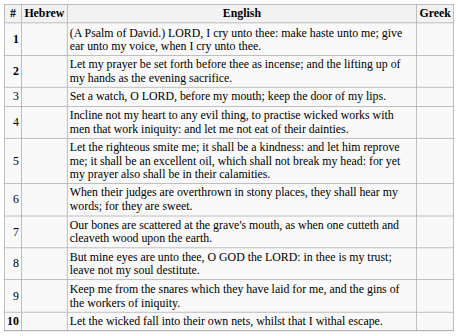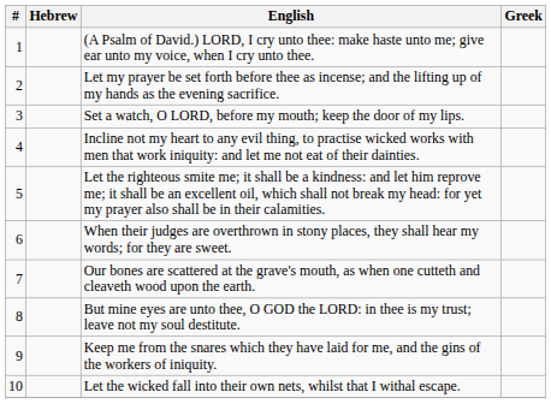row 2 | #: bold -> normal
row 3 | #: bold -> normal
row 11 | #: bold -> normal
